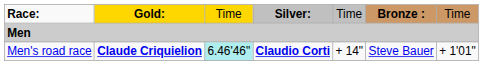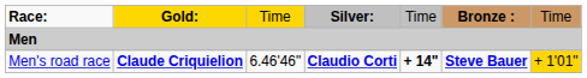Men's road race | column 3: paleturquoise background -> no background
Men's road race | column 5: normal -> bold
Men's road race | column 6: normal -> bold
Men's road race | column 7: no background -> gold background
